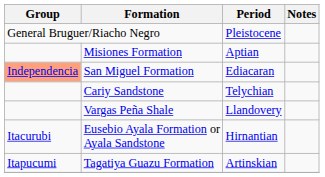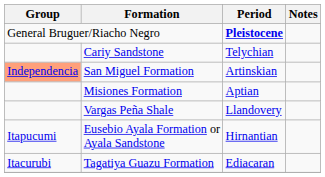General Bruguer/Riacho Negro | Period: normal -> bold
rows swapped: Misiones Formation <-> Cariy Sandstone
San Miguel Formation | Period: Ediacaran -> Artinskian
Eusebio Ayala Formation or Ayala Sandstone | Group: Itacurubi -> Itapucumi
Tagatiya Guazu Formation | Group: Itapucumi -> Itacurubi
Tagatiya Guazu Formation | Period: Artinskian -> Ediacaran
